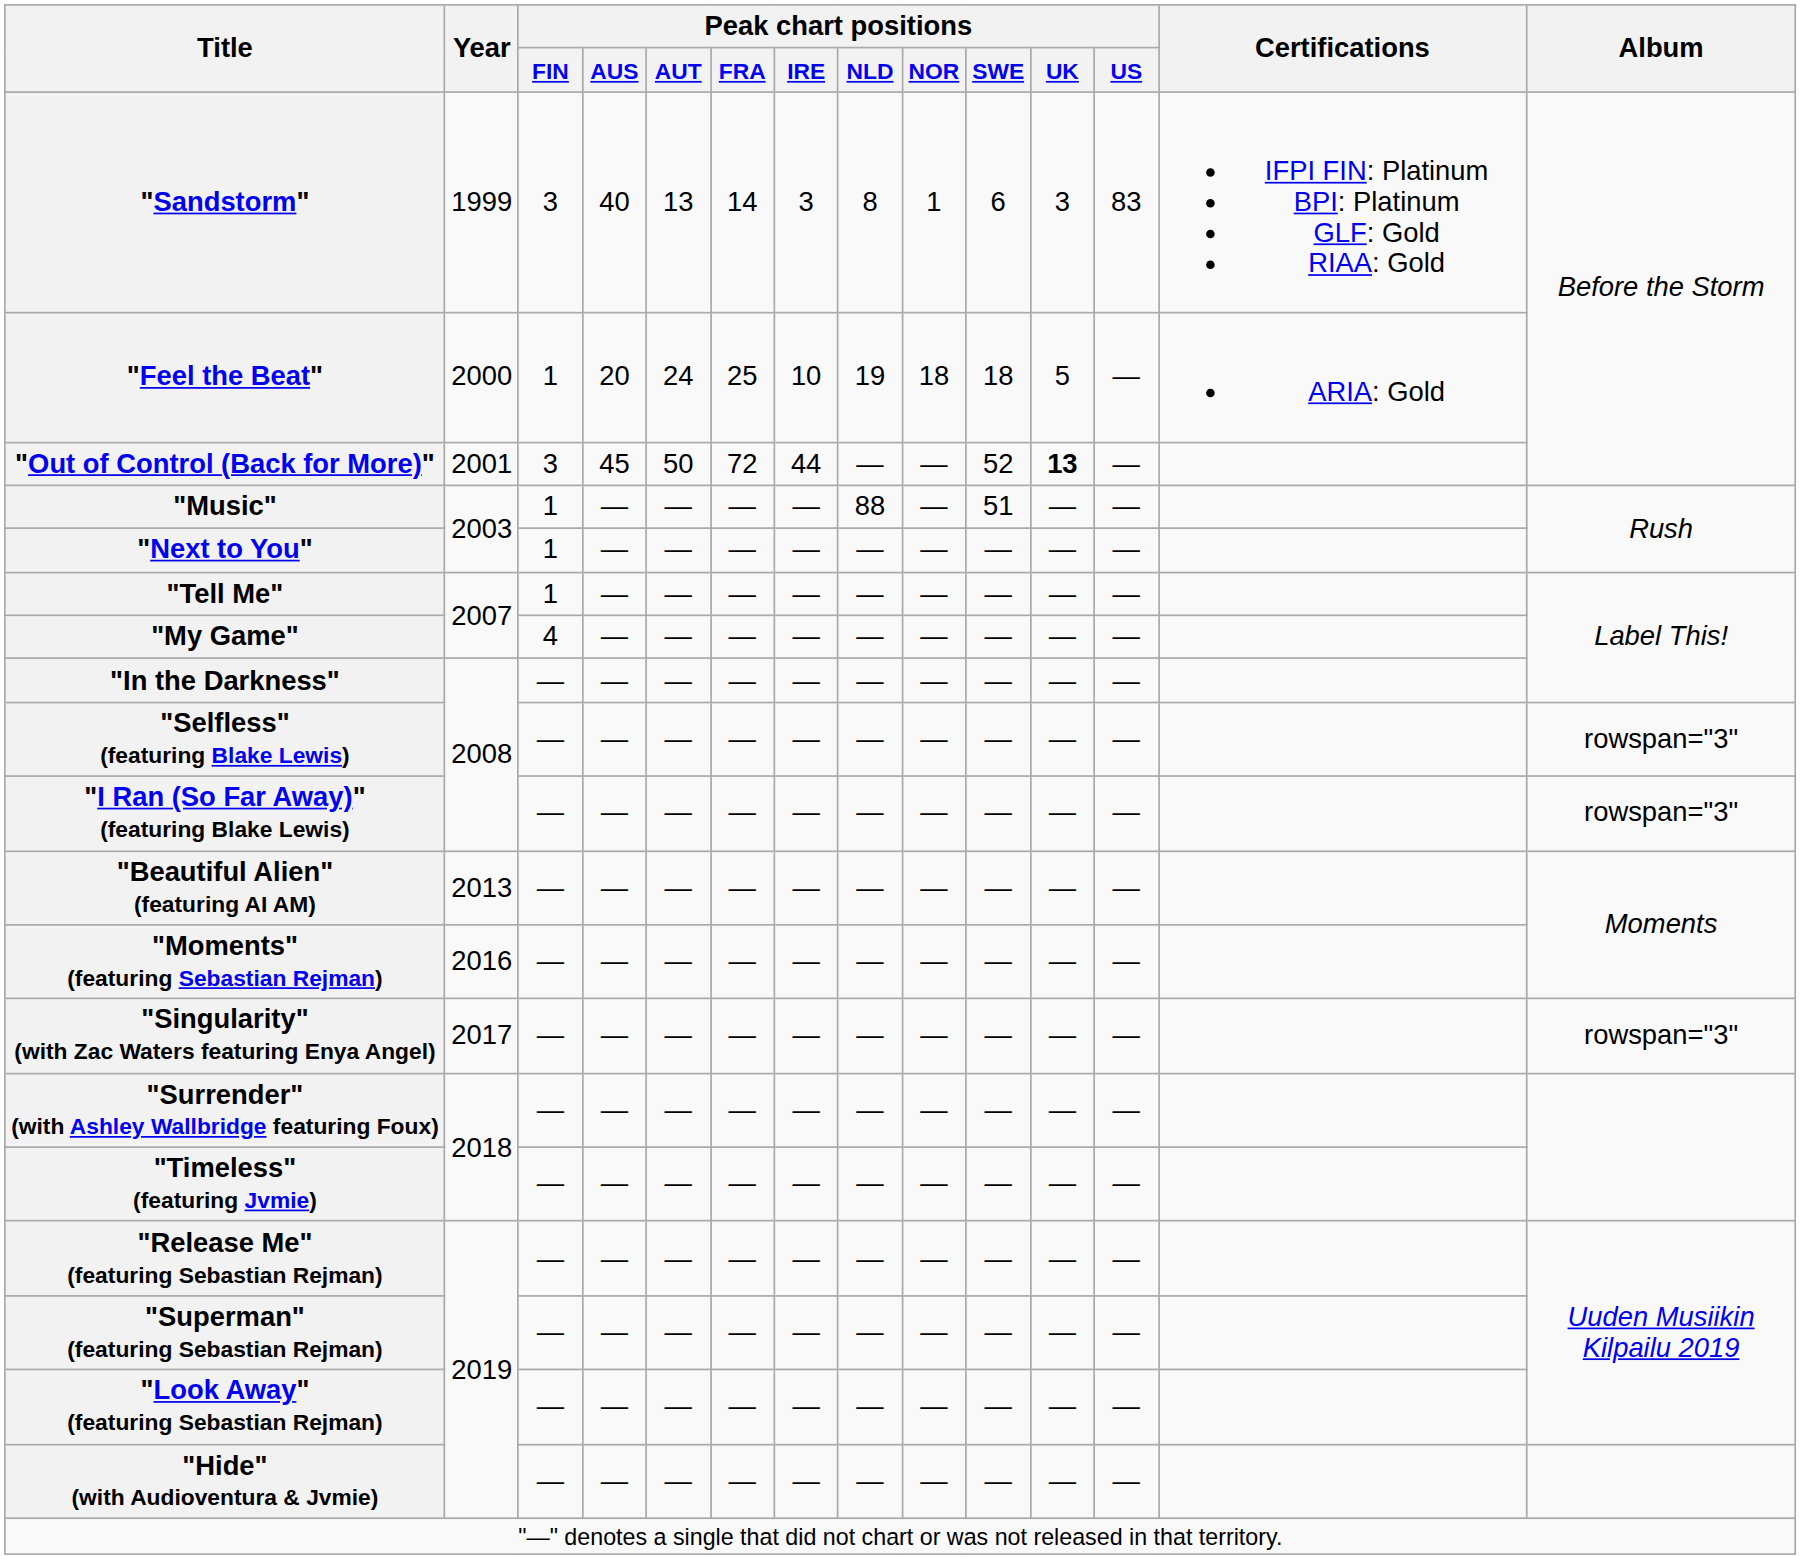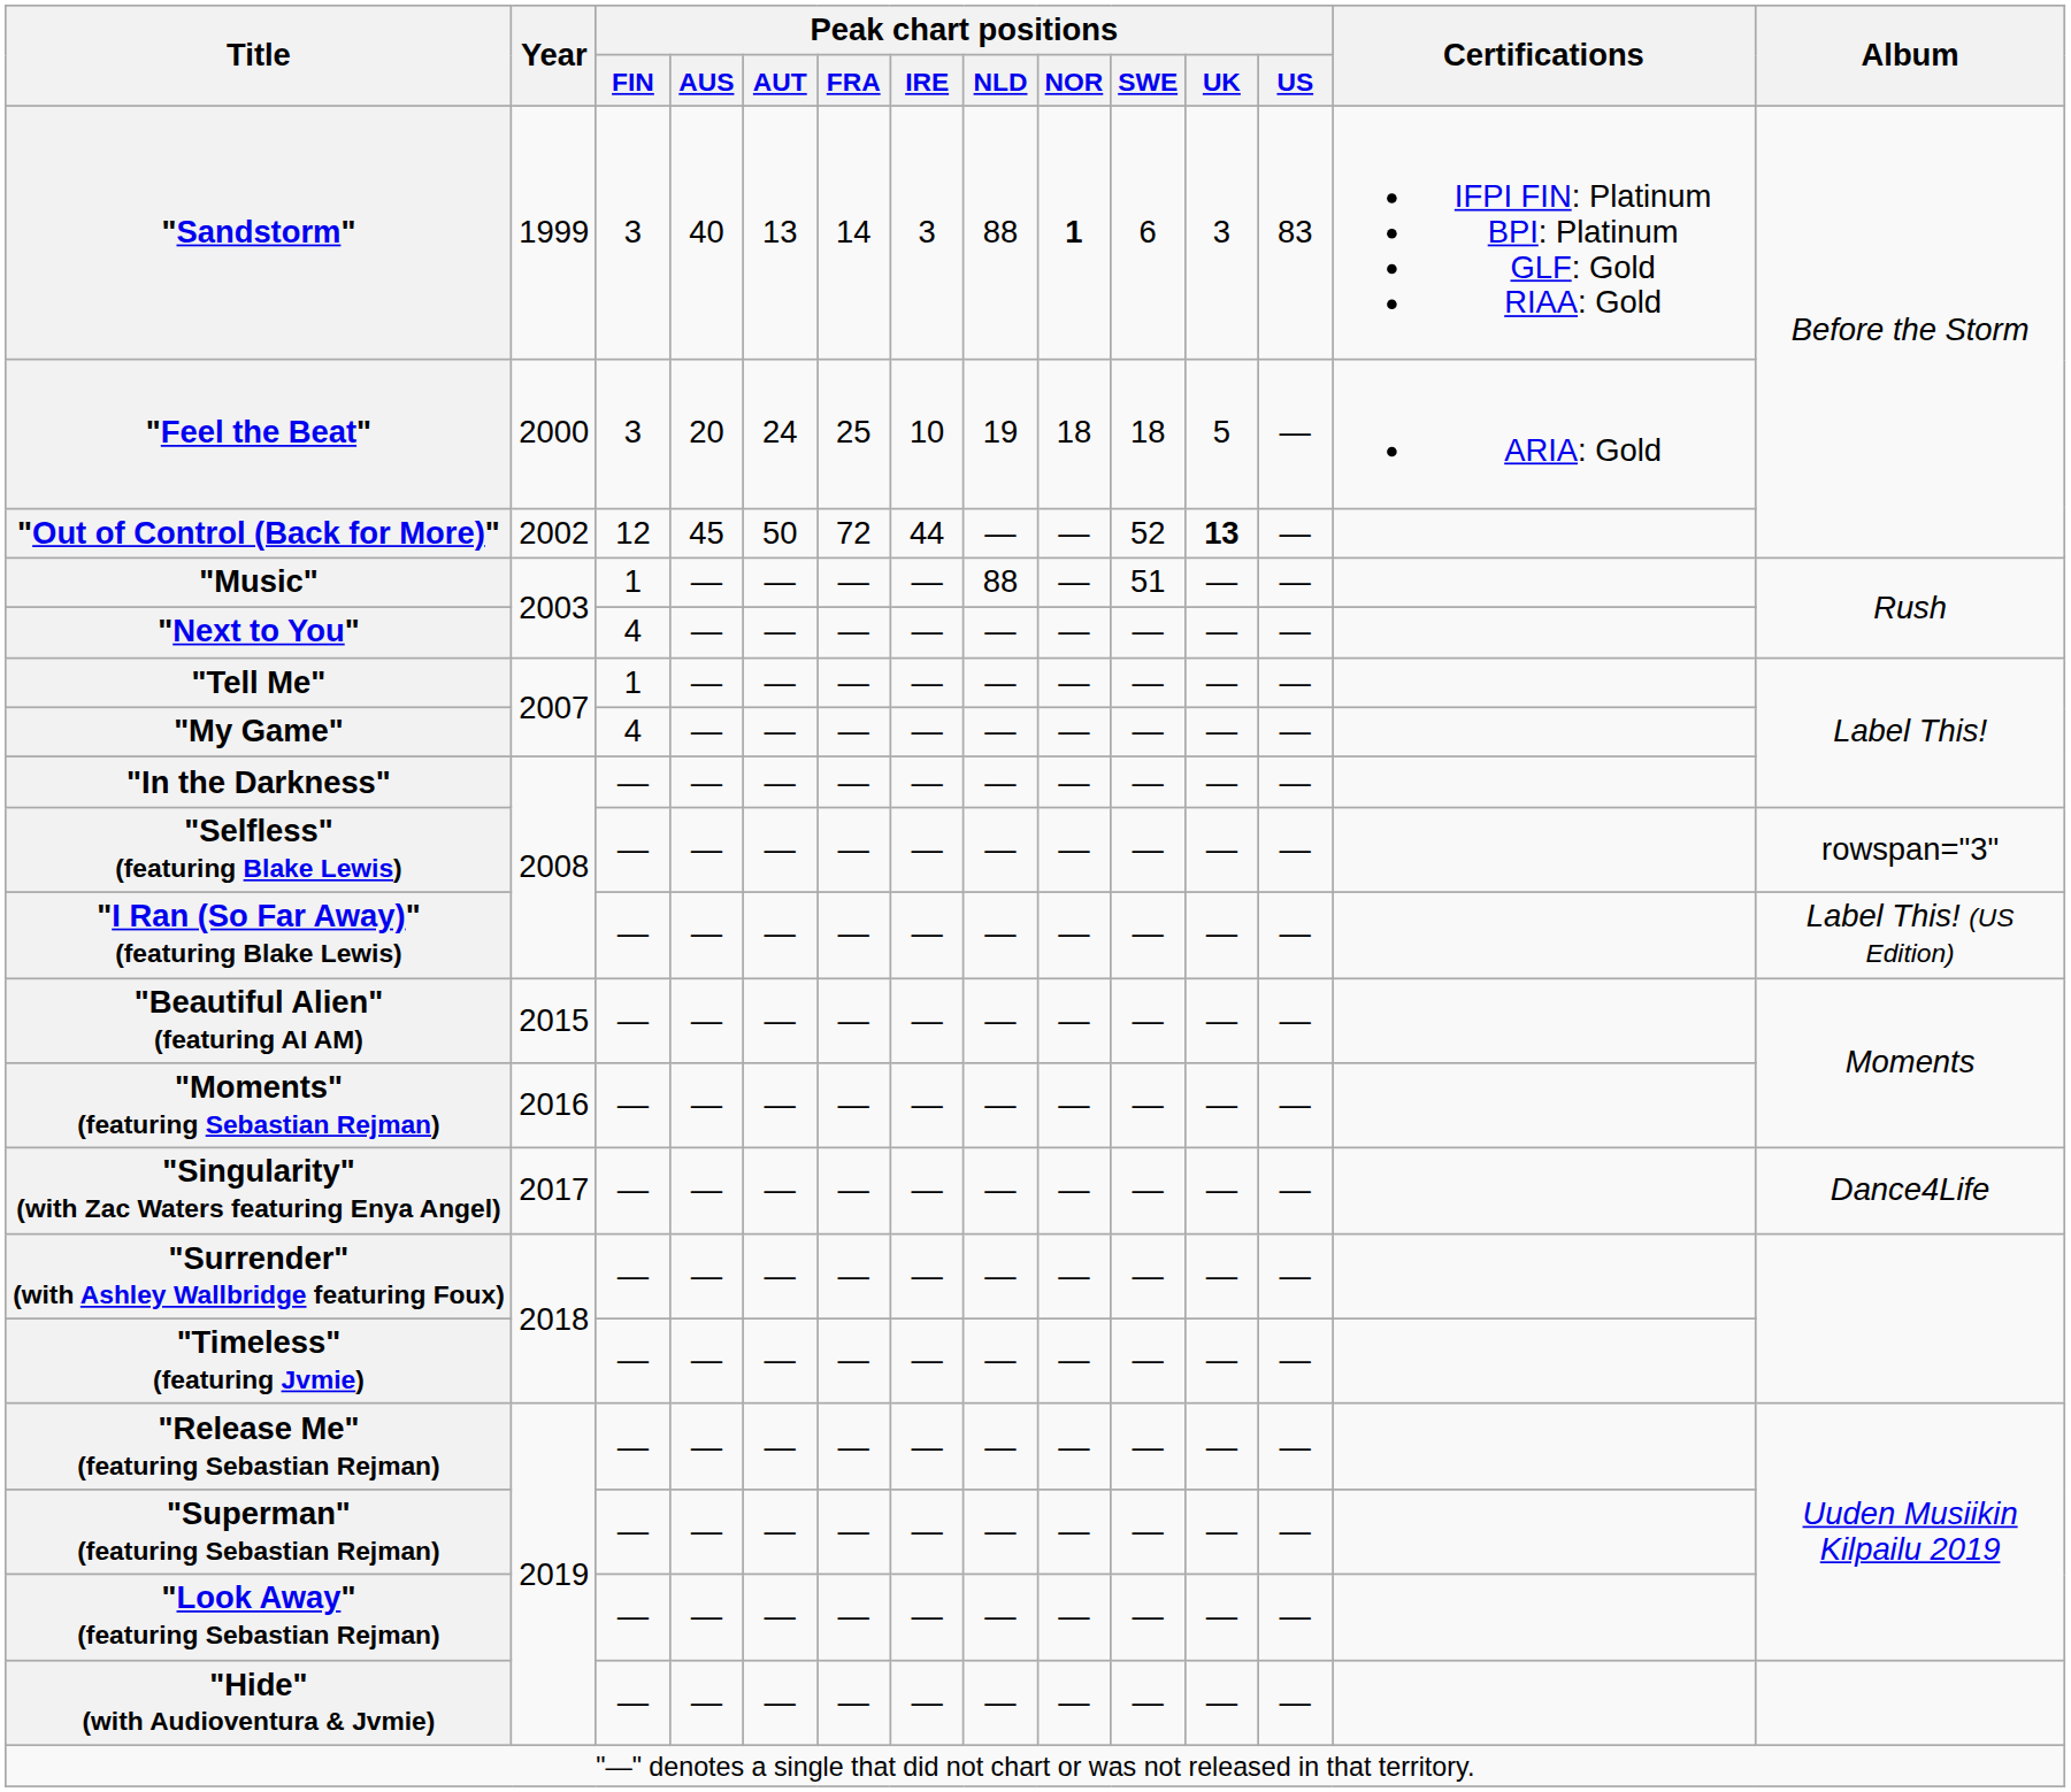"Sandstorm" | Peak chart positions / NLD: 8 -> 88
"Sandstorm" | Peak chart positions / NOR: normal -> bold
"Feel the Beat" | Peak chart positions / FIN: 1 -> 3
"Out of Control (Back for More)" | Year: 2001 -> 2002
"Out of Control (Back for More)" | Peak chart positions / FIN: 3 -> 12
"Next to You" | Peak chart positions / FIN: 1 -> 4
"I Ran (So Far Away)" (featuring Blake Lewis) | Album: rowspan="3" -> Label This! (US Edition)
"Beautiful Alien" (featuring AI AM) | Year: 2013 -> 2015
"Singularity" (with Zac Waters featuring Enya Angel) | Album: rowspan="3" -> Dance4Life
